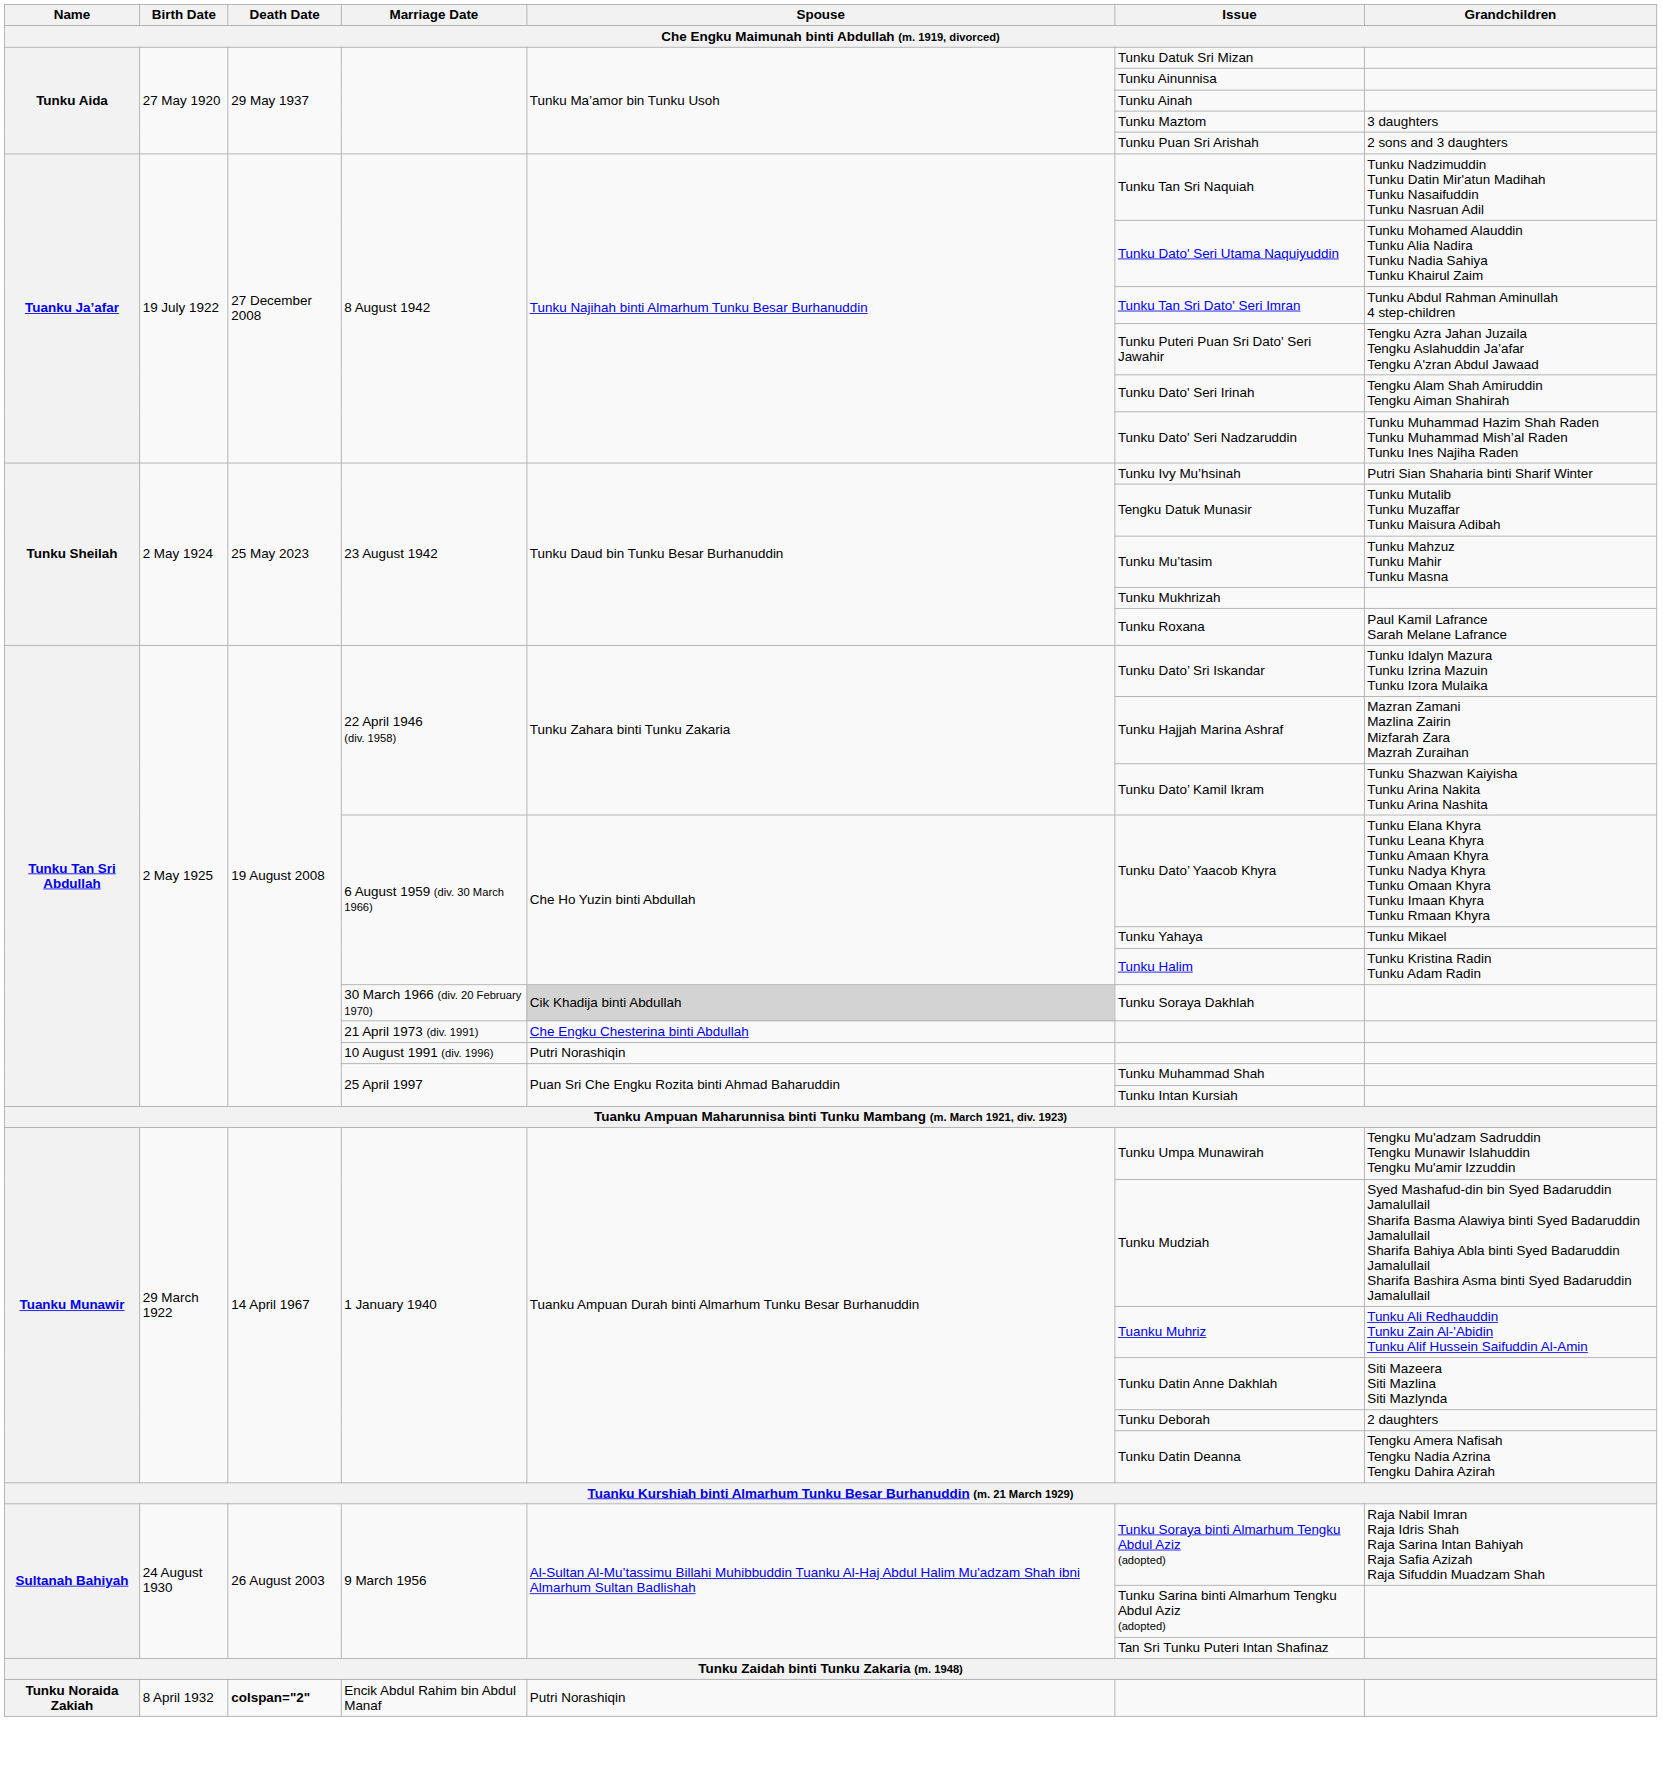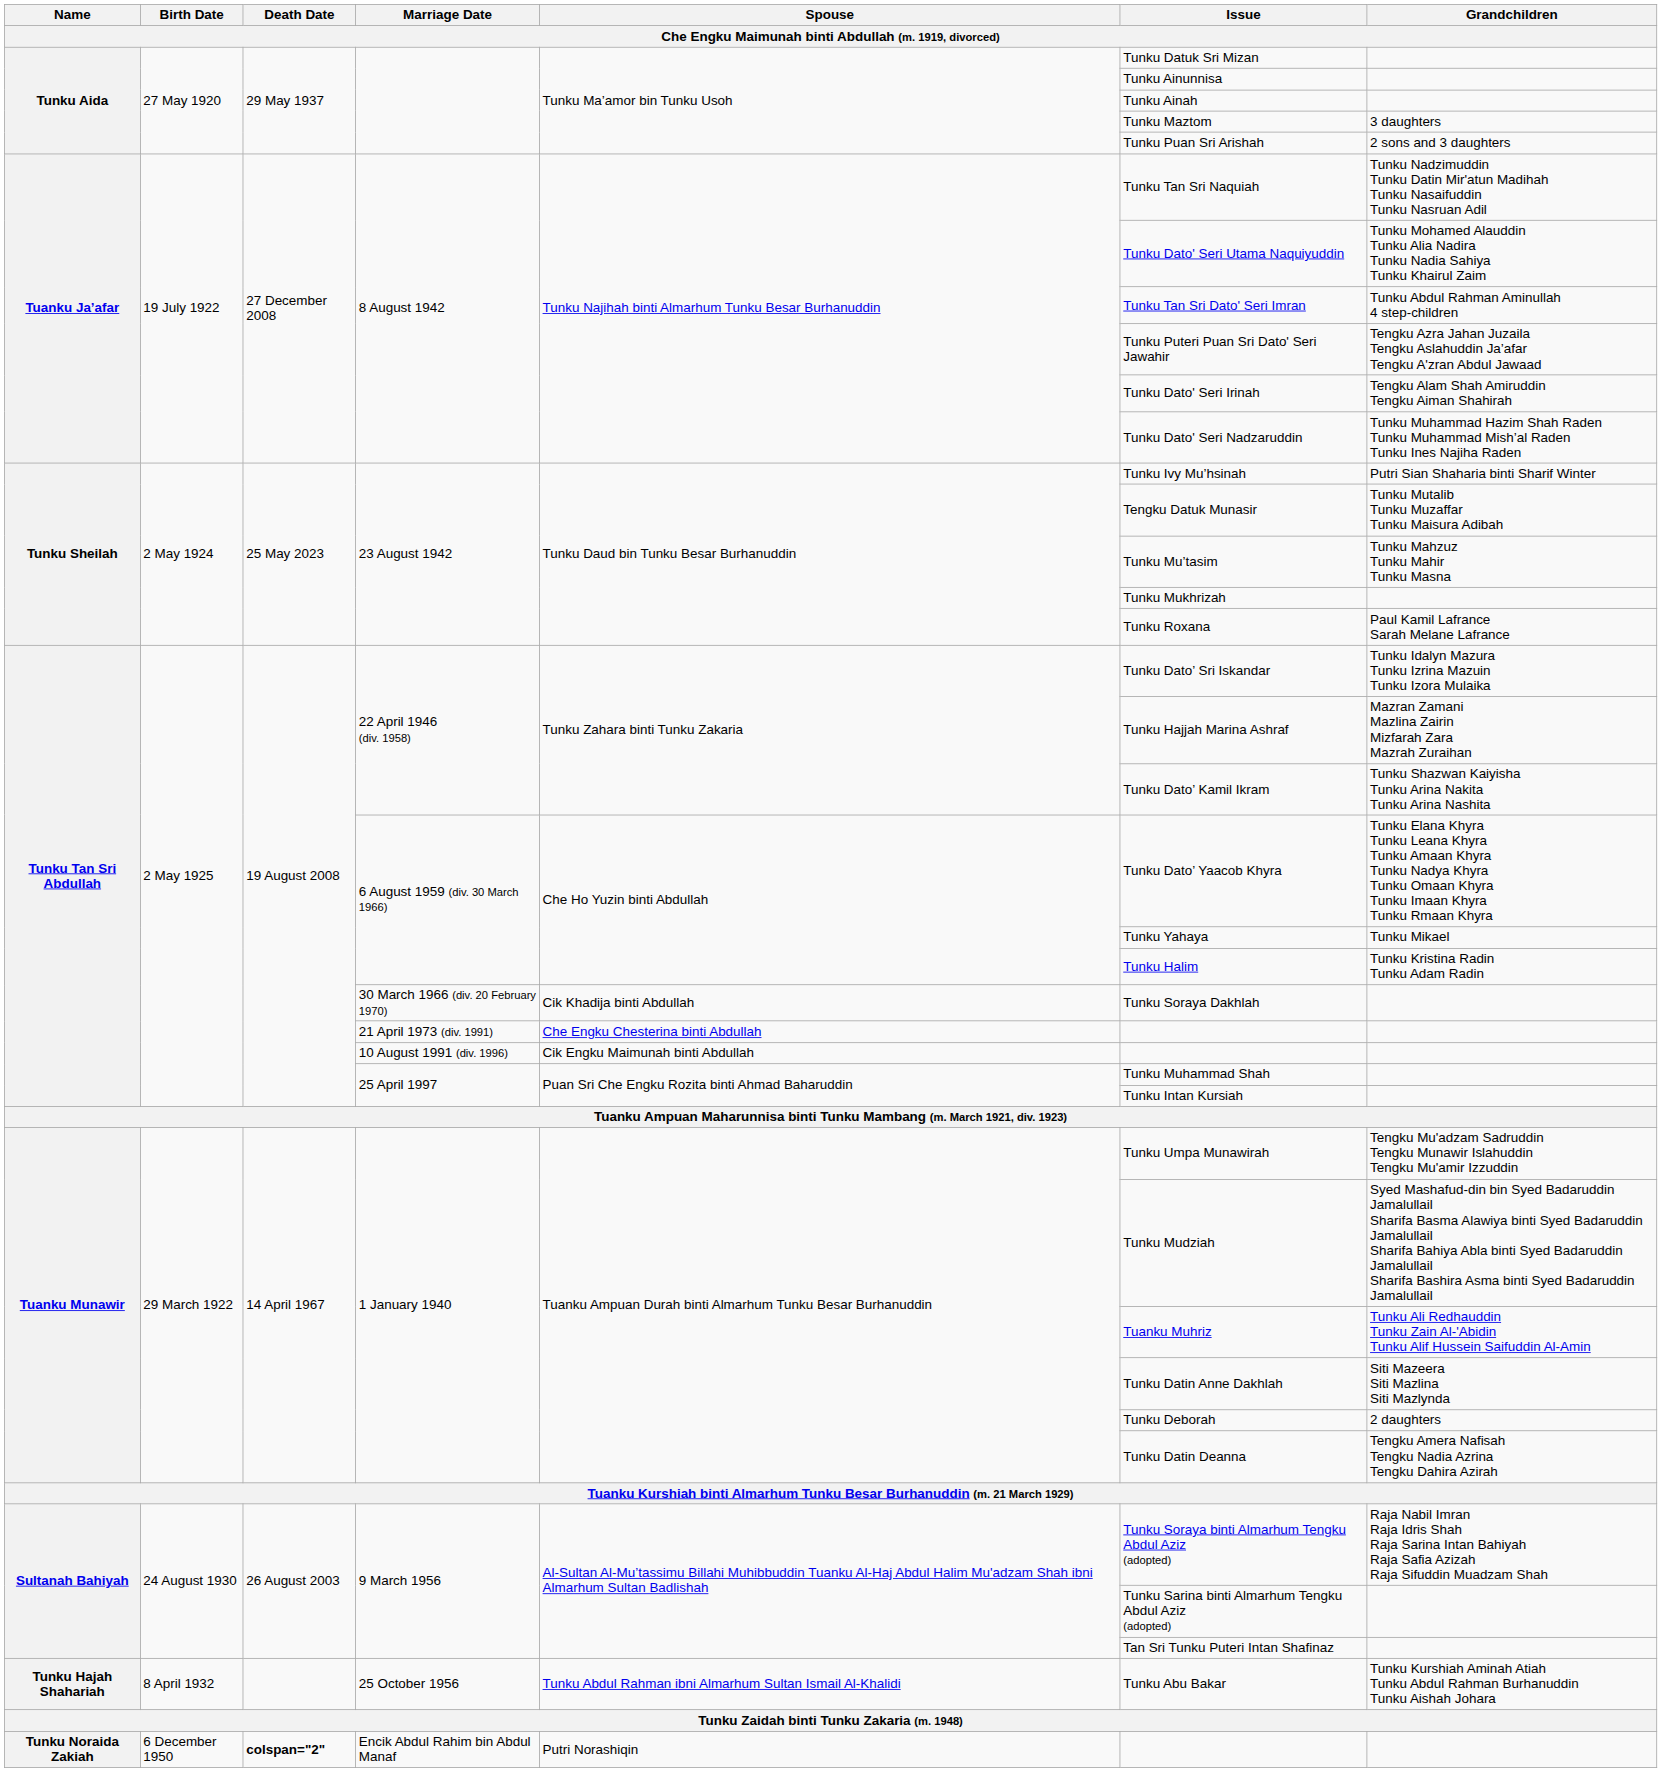30 March 1966 (div. 20 February 1970) | Spouse: lightgrey background -> no background
10 August 1991 (div. 1996) | Spouse: Putri Norashiqin -> Cik Engku Maimunah binti Abdullah
+ row: Tunku Hajah Shahariah | 8 April 1932 | 25 October 1956 | Tunku Abdul Rahman ibni Almarhum Sultan Ismail Al-Khalidi | Tunku Abu Bakar | Tunku Kurshiah Aminah Atiah Tunku Abdul Rahman Burhanuddin Tunku Aishah Johara
Encik Abdul Rahim bin Abdul Manaf | Birth Date: 8 April 1932 -> 6 December 1950
